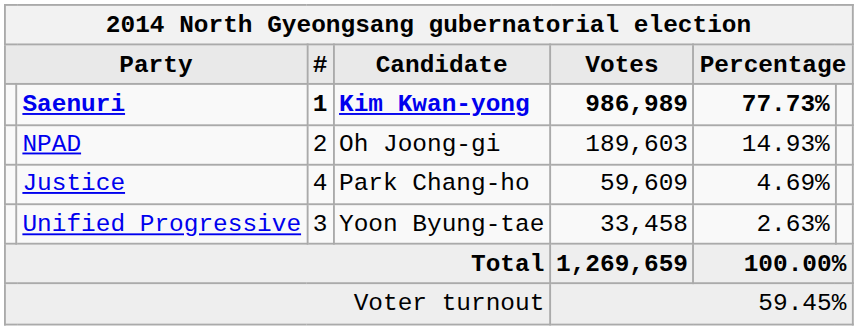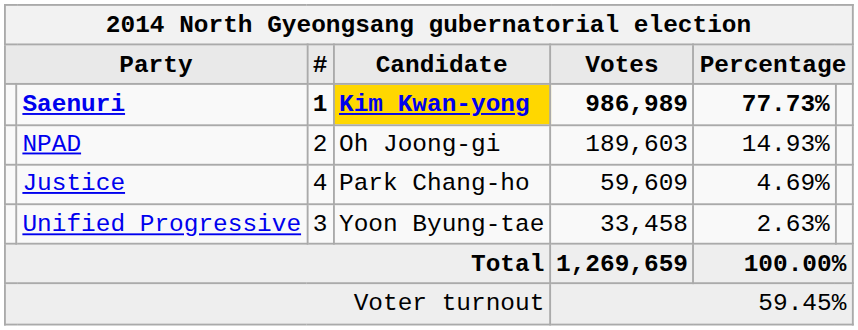Saenuri | Candidate: no background -> gold background
